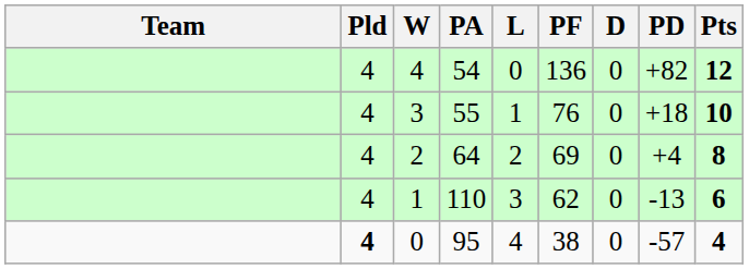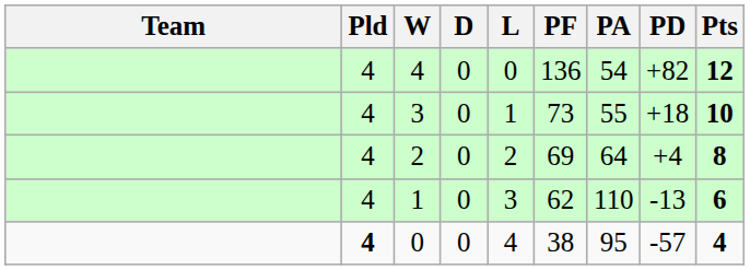columns swapped: D <-> PA
row 3 | PF: 76 -> 73
